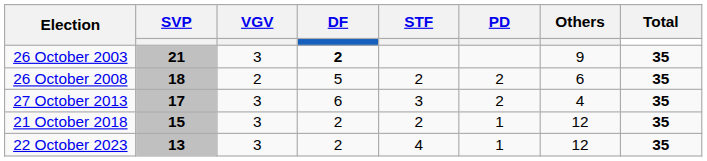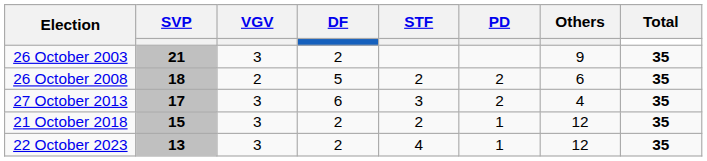26 October 2003 | DF: bold -> normal
